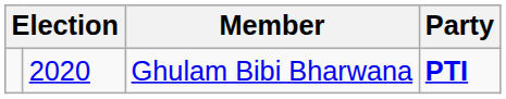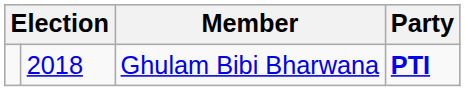Ghulam Bibi Bharwana | column 2: 2020 -> 2018
